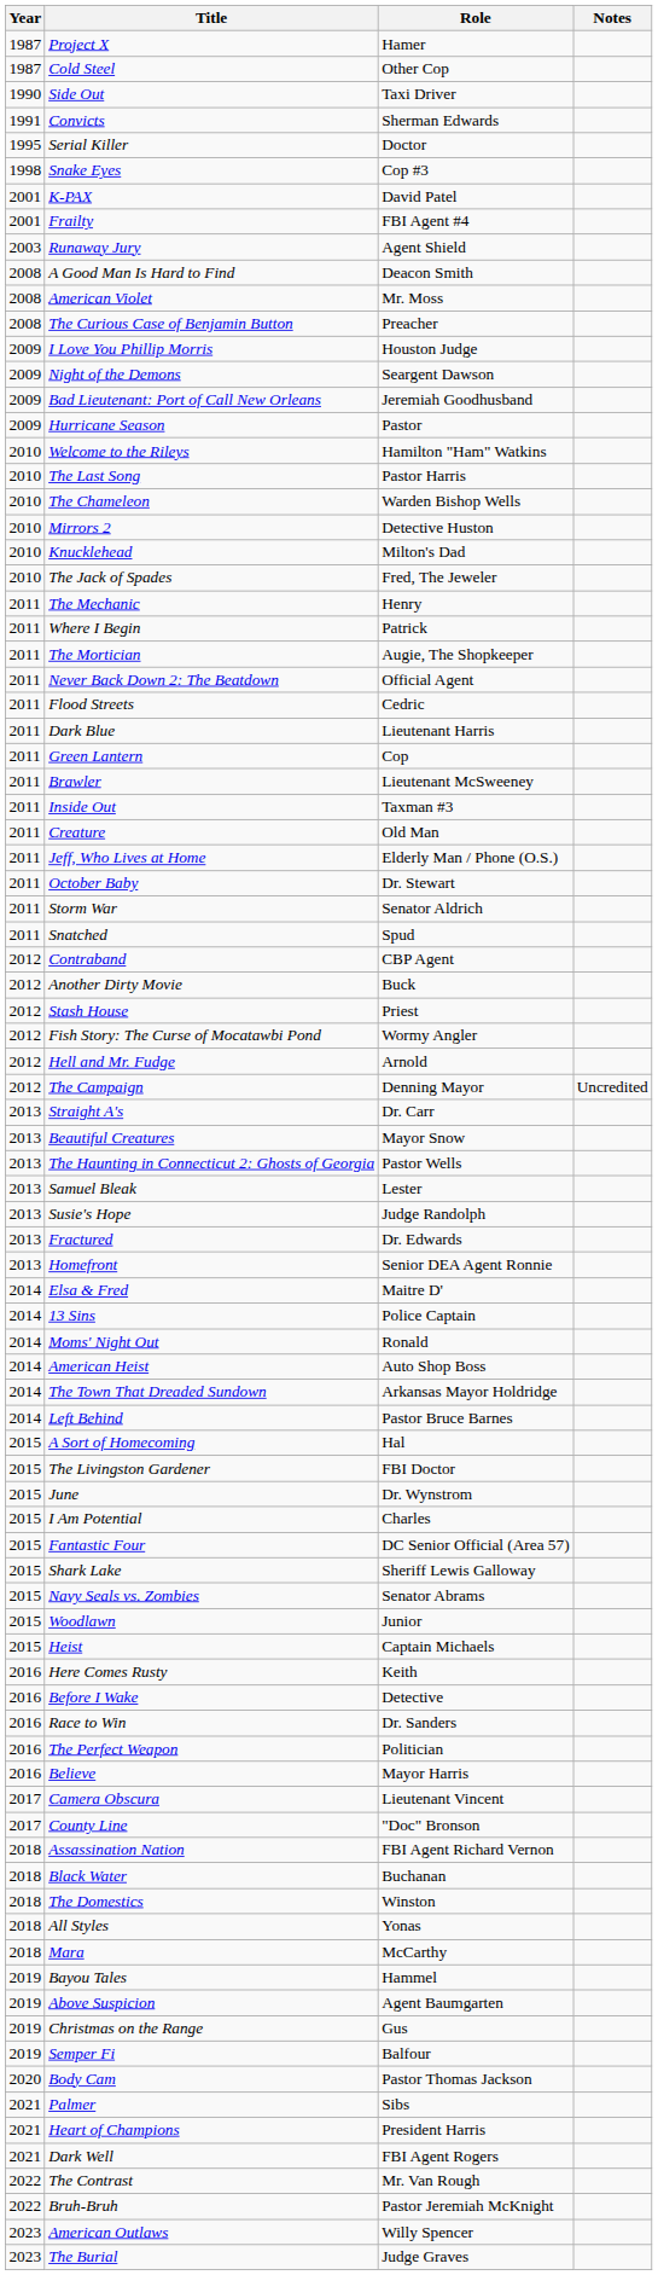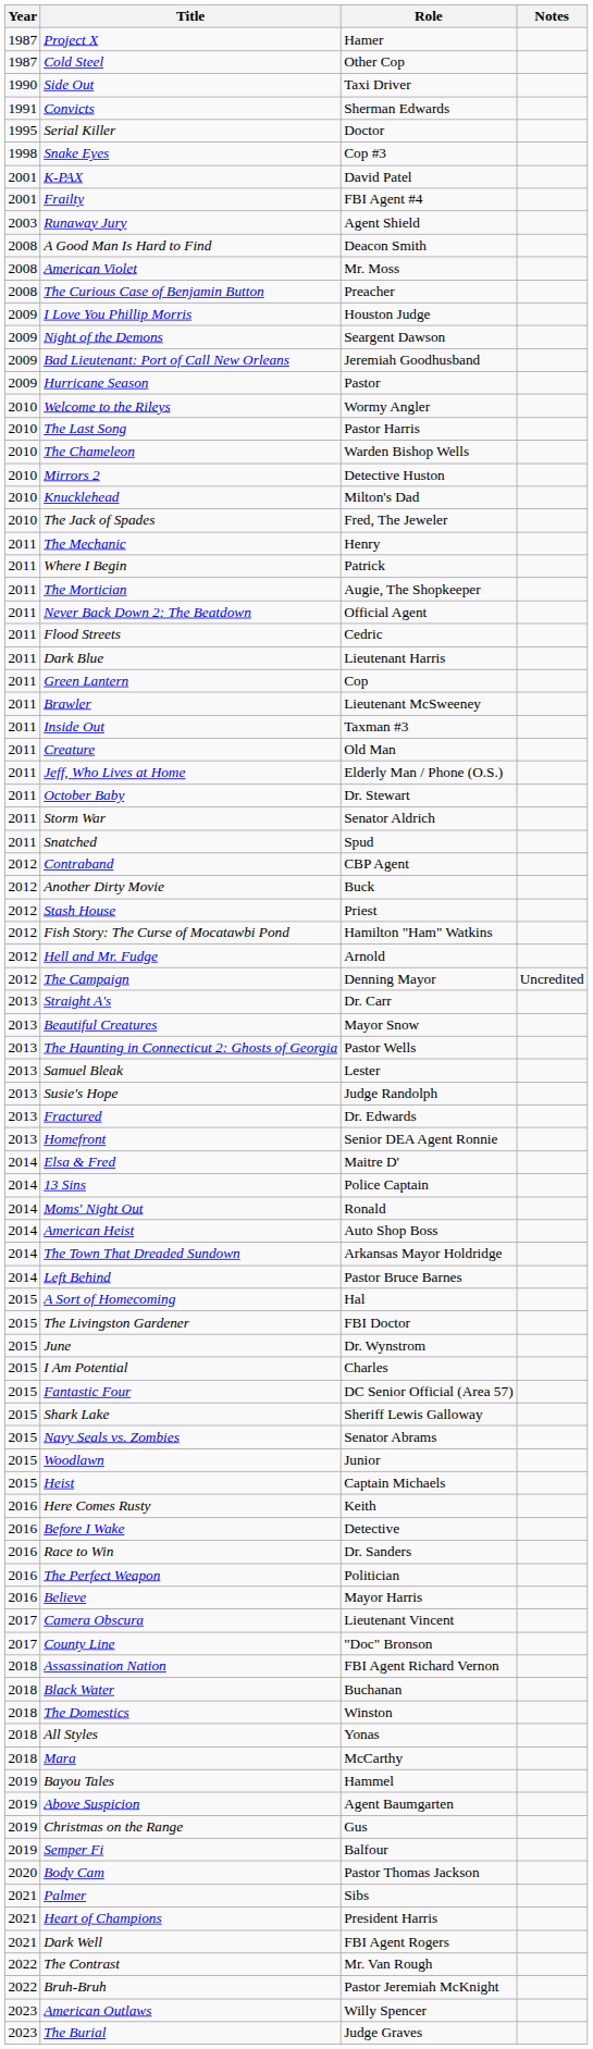Welcome to the Rileys | Role: Hamilton "Ham" Watkins -> Wormy Angler
Fish Story: The Curse of Mocatawbi Pond | Role: Wormy Angler -> Hamilton "Ham" Watkins
